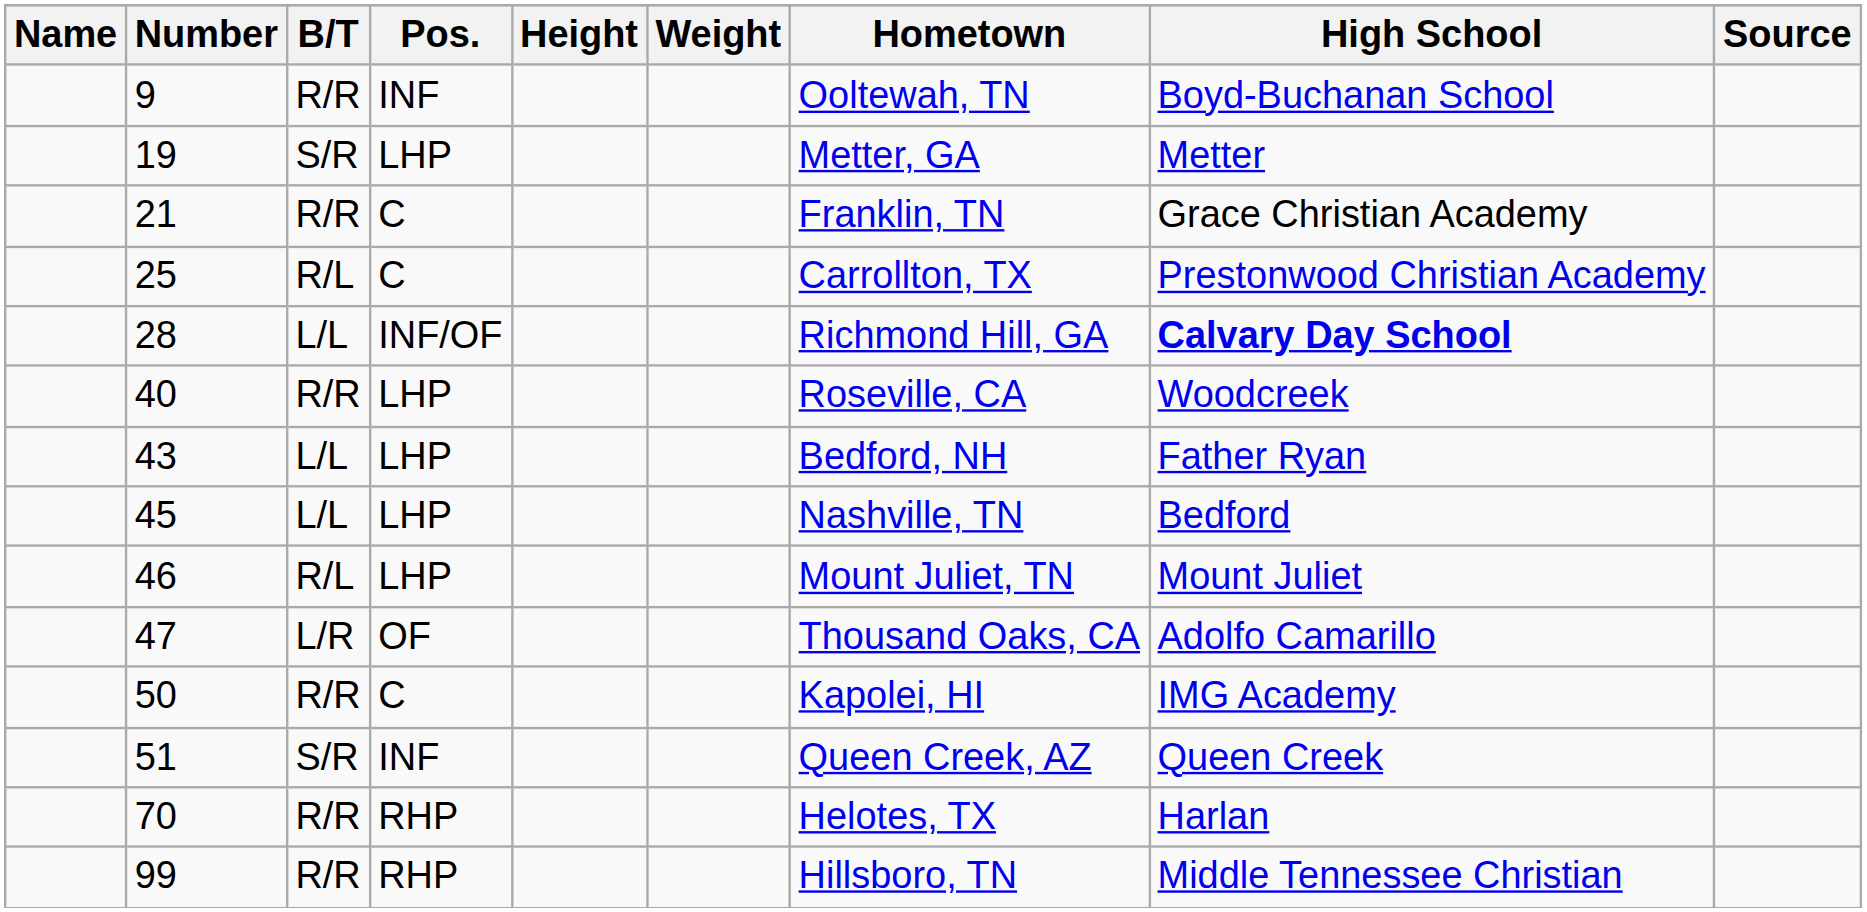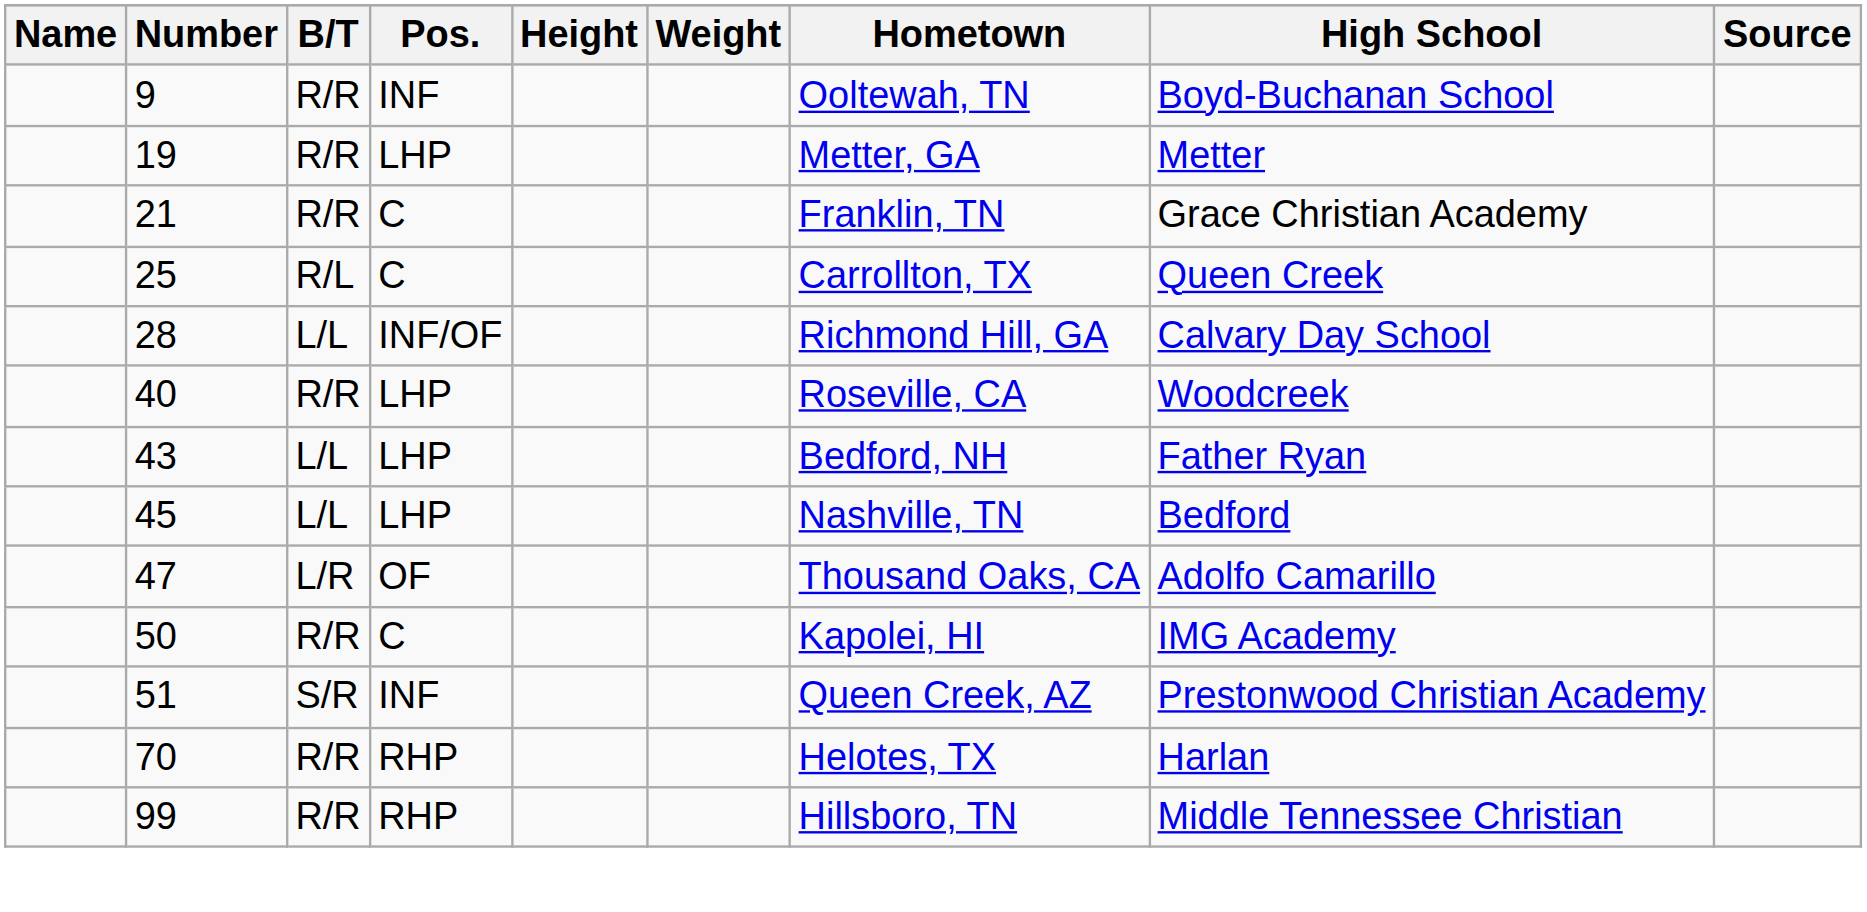19 | B/T: S/R -> R/R
25 | High School: Prestonwood Christian Academy -> Queen Creek
28 | High School: bold -> normal
- row: 46 | R/L | LHP | Mount Juliet, TN | Mount Juliet
51 | High School: Queen Creek -> Prestonwood Christian Academy
